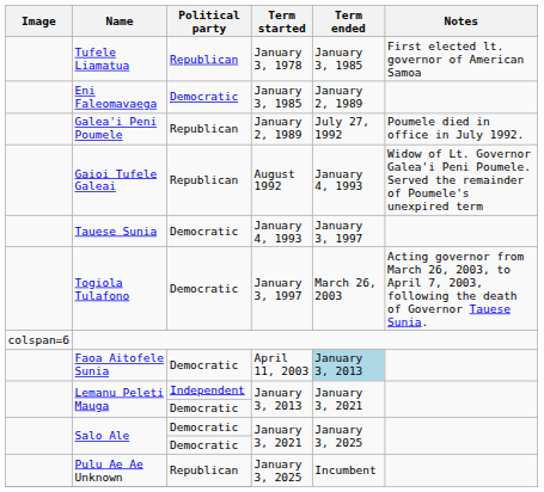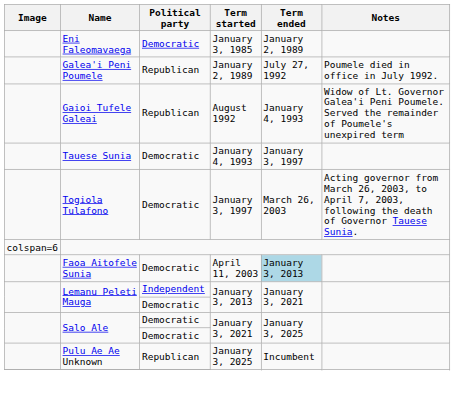- row: Tufele Liamatua | Republican | January 3, 1978 | January 3, 1985 | First elected lt. governor of American Samoa
